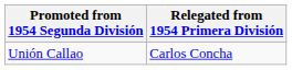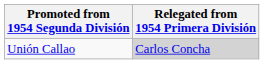Unión Callao | Relegated from 1954 Primera División: no background -> lightgrey background
